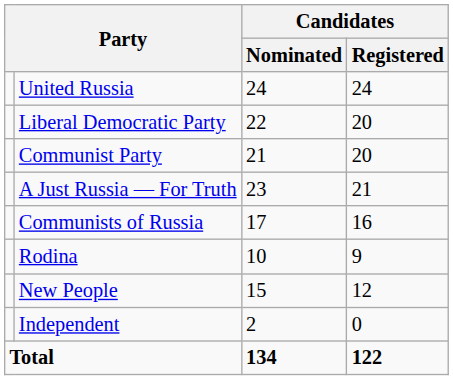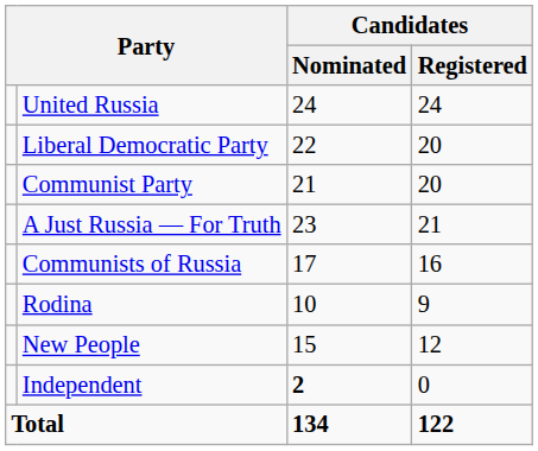Independent | Candidates / Nominated: normal -> bold
